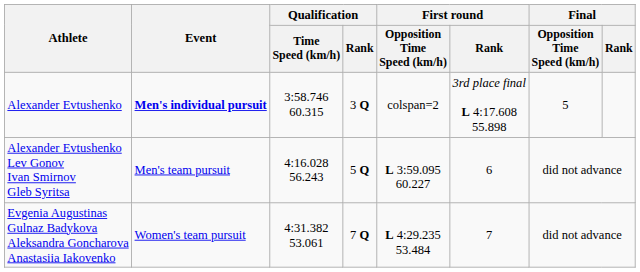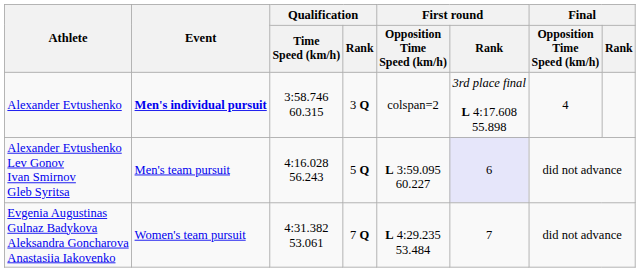Alexander Evtushenko | Final / Opposition Time Speed (km/h): 5 -> 4
Alexander Evtushenko Lev Gonov Ivan Smirnov Gleb Syritsa | First round / Rank: no background -> lavender background
